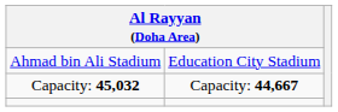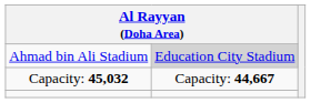Ahmad bin Ali Stadium | column 2: no background -> lightgrey background
